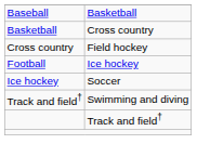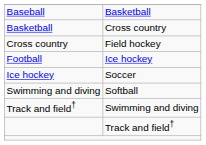+ row: Swimming and diving | Softball
